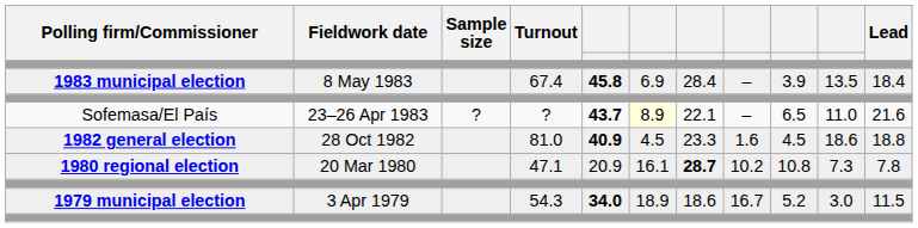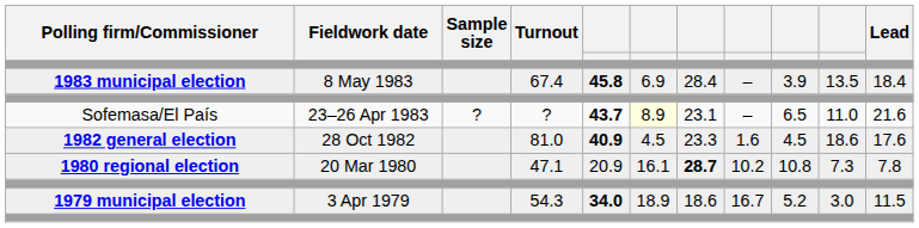Sofemasa/El País | column 7: 22.1 -> 23.1
1982 general election | Lead: 18.8 -> 17.6
